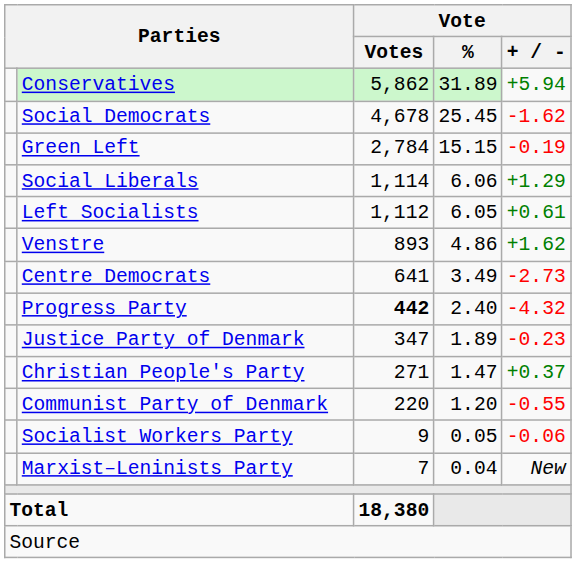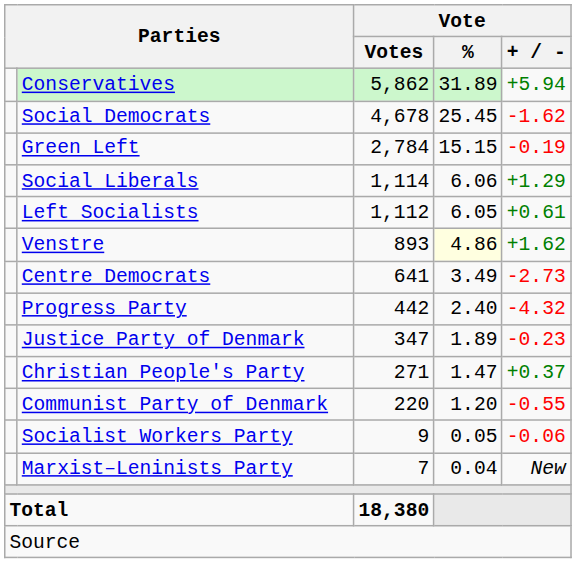Venstre | Vote / %: no background -> lightyellow background
Progress Party | Vote / Votes: bold -> normal
